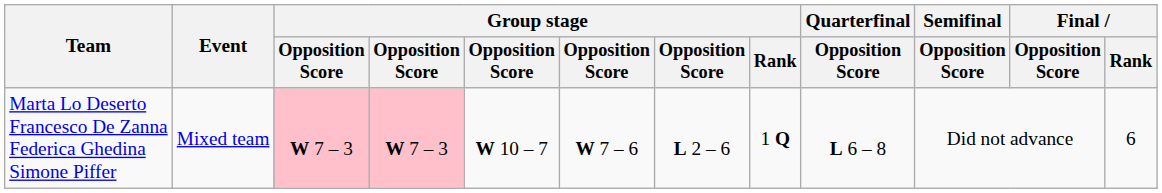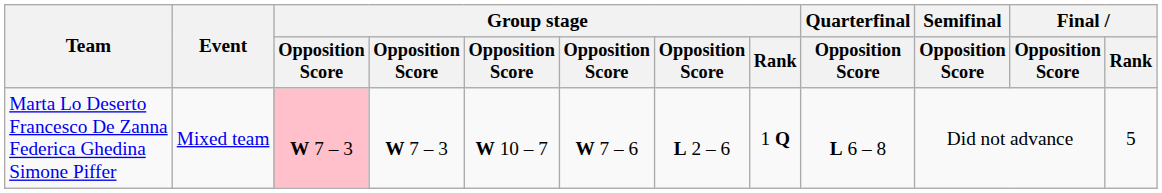row 3 | column 4: pink background -> no background
row 3 | Final / Rank: 6 -> 5
